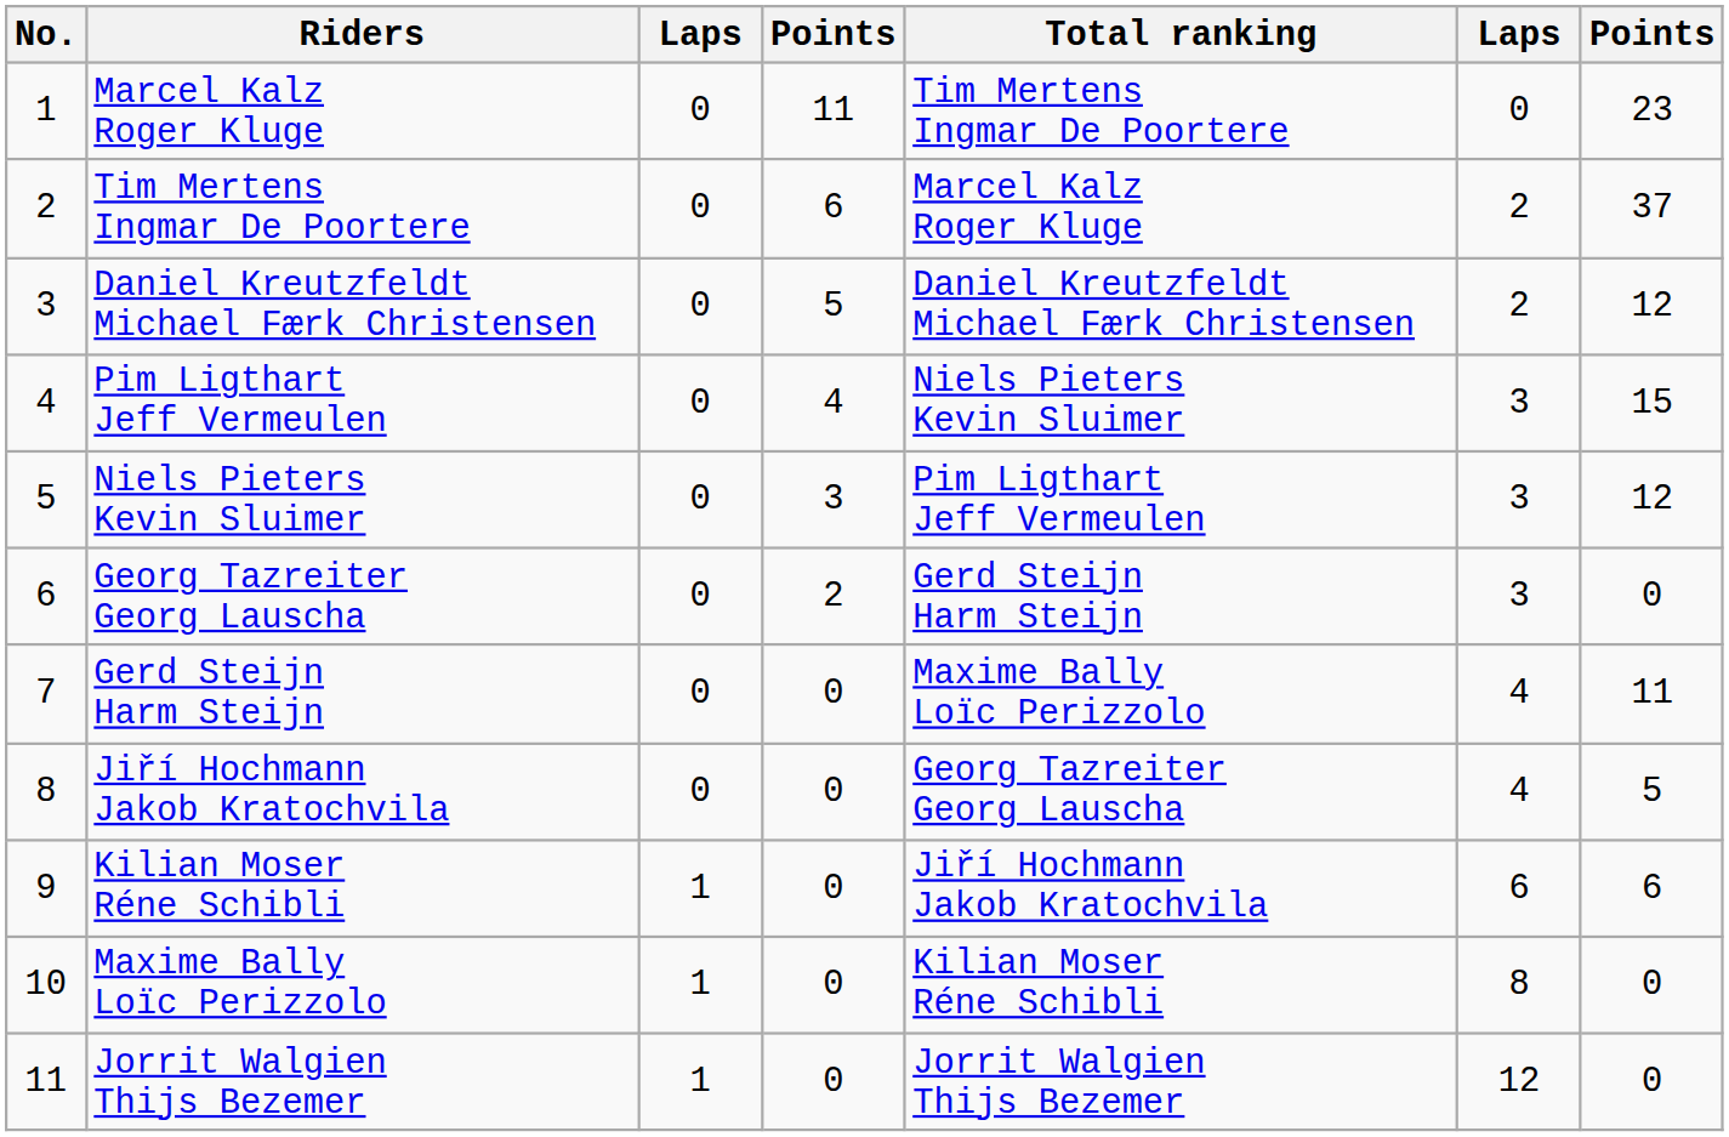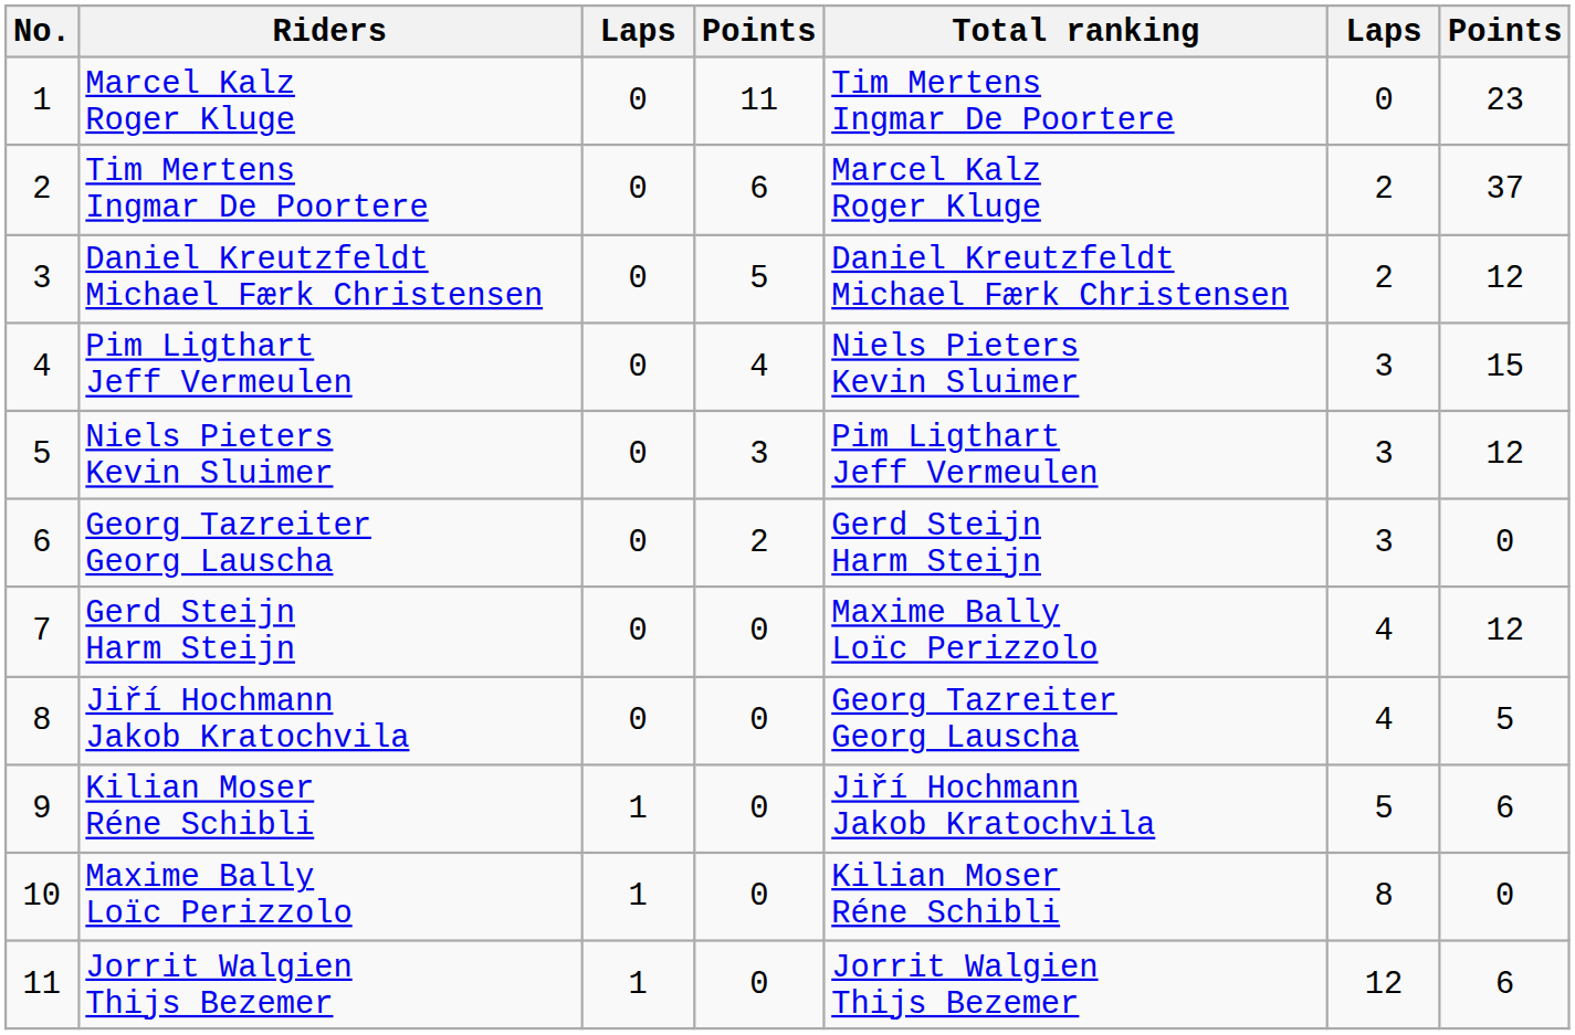row 8 | column 7: 11 -> 12
row 10 | column 6: 6 -> 5
row 12 | column 7: 0 -> 6
